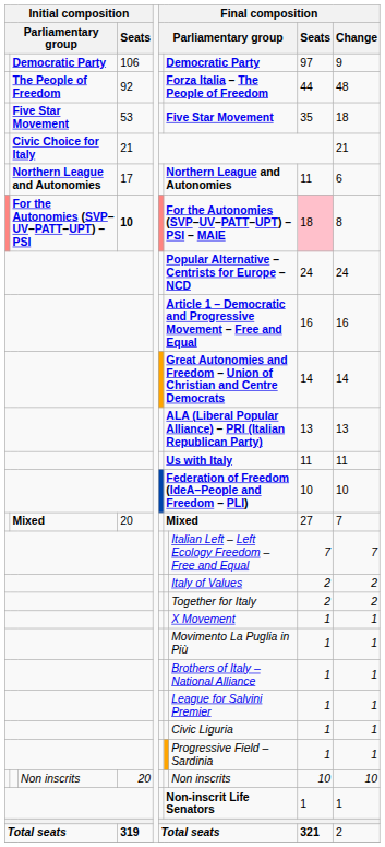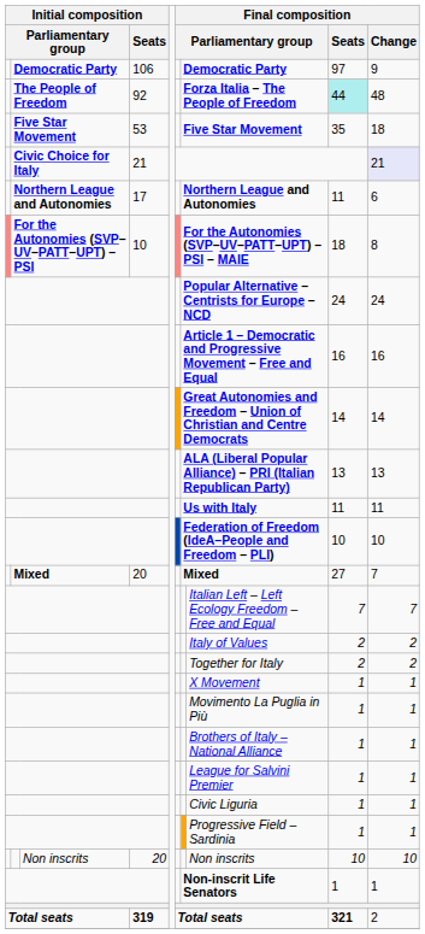The People of Freedom | Final composition / Seats: no background -> paleturquoise background
Civic Choice for Italy | Final composition / Change: no background -> lavender background
For the Autonomies (SVP–UV–PATT–UPT) – PSI | Initial composition / Seats: bold -> normal
For the Autonomies (SVP–UV–PATT–UPT) – PSI | Final composition / Seats: pink background -> no background
